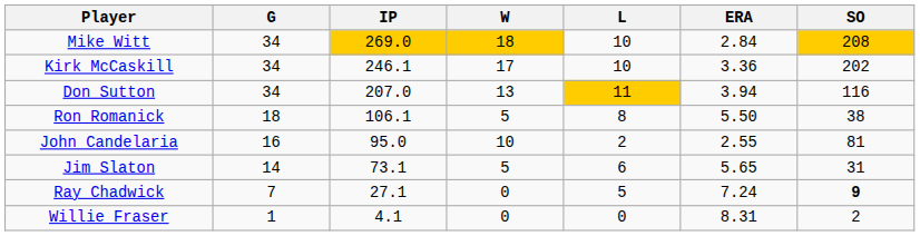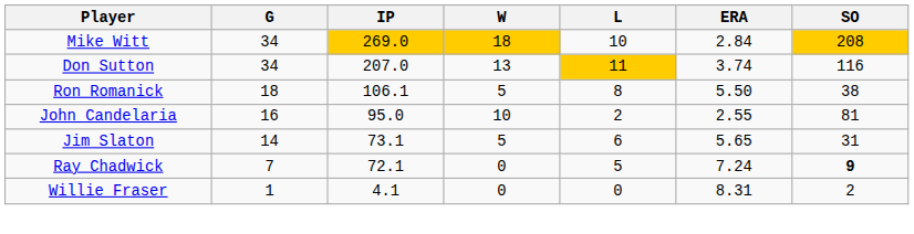- row: Kirk McCaskill | 34 | 246.1 | 17 | 10 | 3.36 | 202
Don Sutton | ERA: 3.94 -> 3.74
Ray Chadwick | IP: 27.1 -> 72.1
